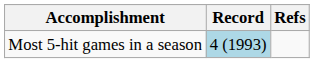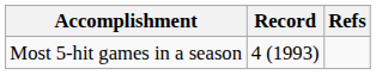Most 5-hit games in a season | Record: lightblue background -> no background
